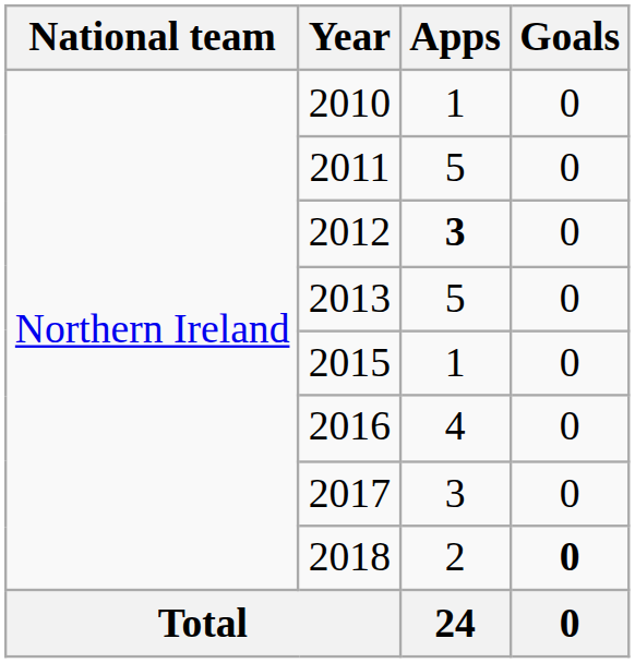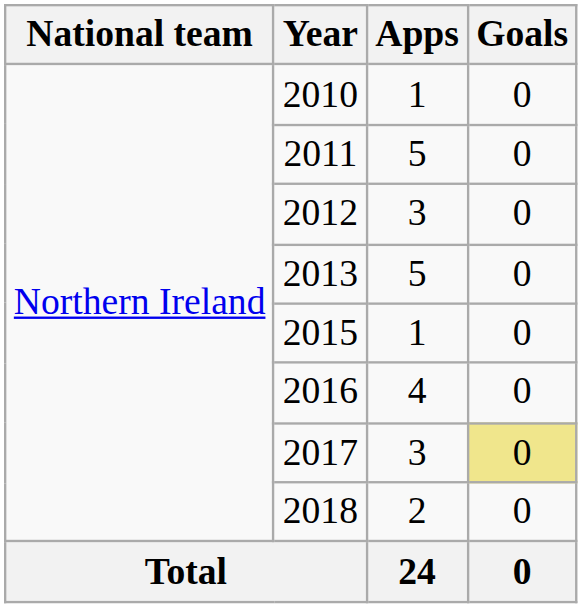2012 | Apps: bold -> normal
2017 | Goals: no background -> khaki background
2018 | Goals: bold -> normal
